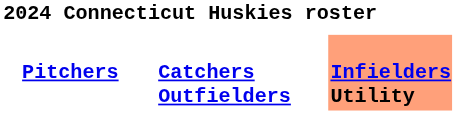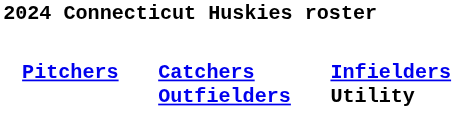Pitchers | column 3: lightsalmon background -> no background
